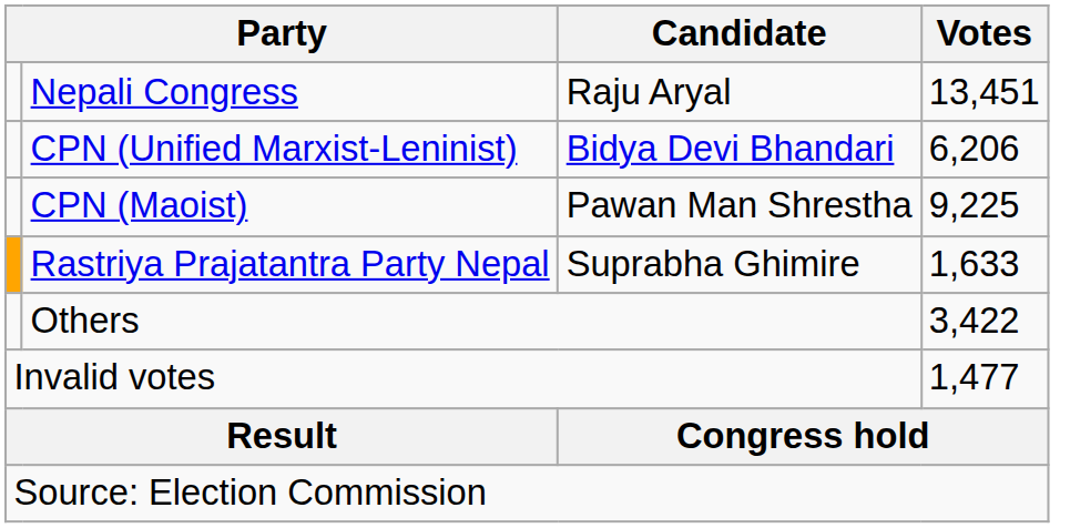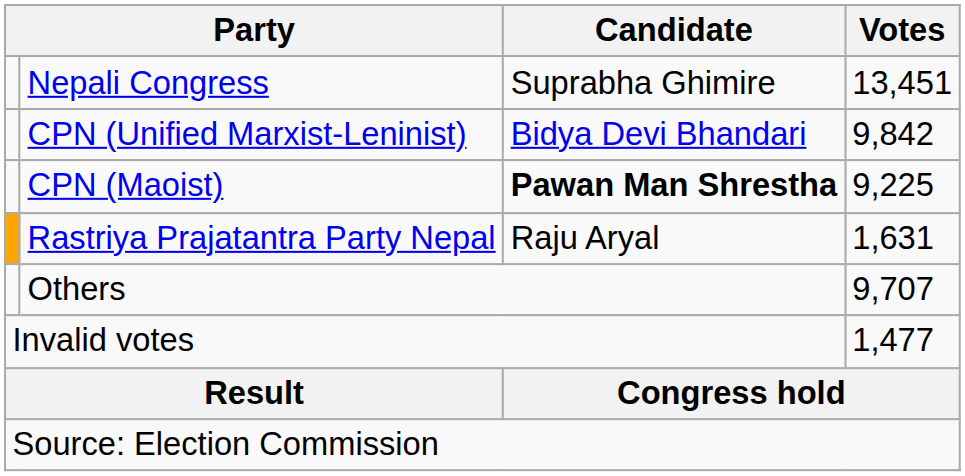Nepali Congress | Candidate: Raju Aryal -> Suprabha Ghimire
CPN (Unified Marxist-Leninist) | Votes: 6,206 -> 9,842
CPN (Maoist) | Candidate: normal -> bold
Rastriya Prajatantra Party Nepal | Candidate: Suprabha Ghimire -> Raju Aryal
Rastriya Prajatantra Party Nepal | Votes: 1,633 -> 1,631
Others | Votes: 3,422 -> 9,707
